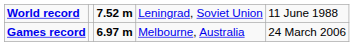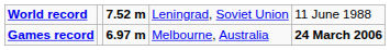Games record | column 5: normal -> bold
